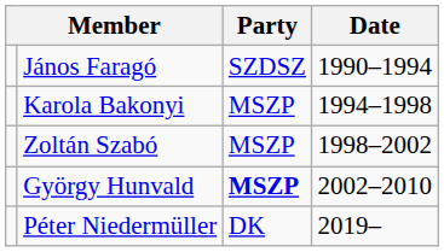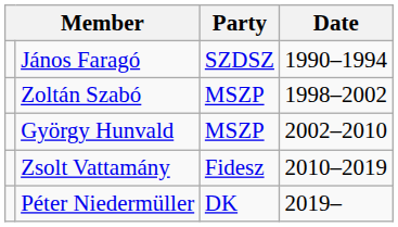- row: Karola Bakonyi | MSZP | 1994–1998
György Hunvald | Party: bold -> normal
+ row: Zsolt Vattamány | Fidesz | 2010–2019
